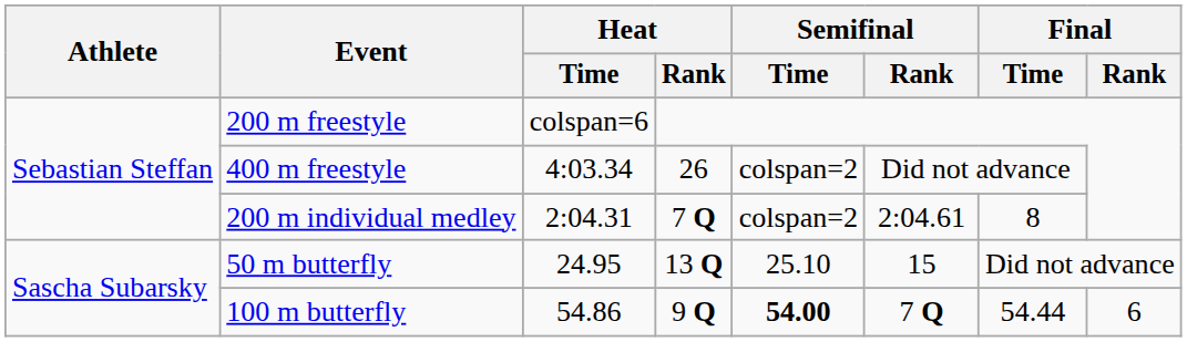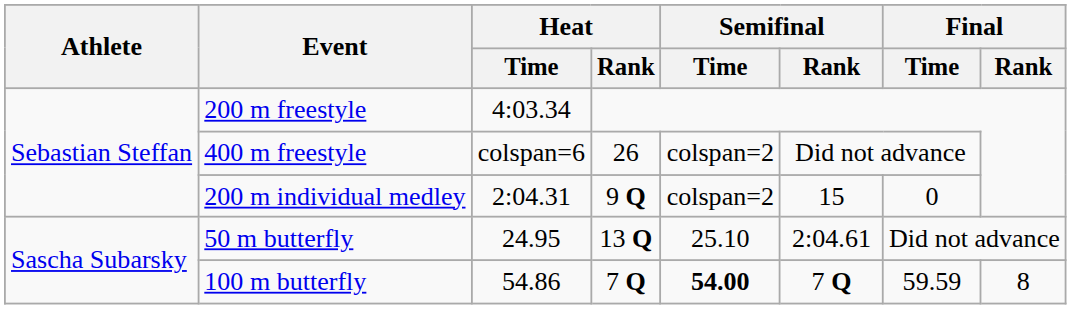200 m freestyle | Heat / Time: colspan=6 -> 4:03.34
400 m freestyle | Heat / Time: 4:03.34 -> colspan=6
200 m individual medley | Heat / Rank: 7 Q -> 9 Q
200 m individual medley | Semifinal / Rank: 2:04.61 -> 15
200 m individual medley | Final / Time: 8 -> 0
50 m butterfly | Semifinal / Rank: 15 -> 2:04.61
100 m butterfly | Heat / Rank: 9 Q -> 7 Q
100 m butterfly | Final / Time: 54.44 -> 59.59
100 m butterfly | Final / Rank: 6 -> 8
